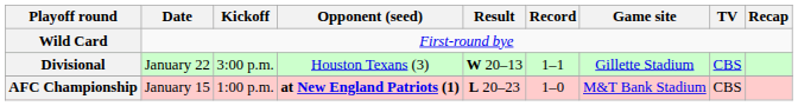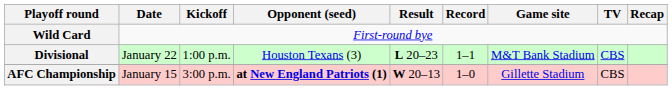Divisional | Kickoff: 3:00 p.m. -> 1:00 p.m.
Divisional | Result: W 20–13 -> L 20–23
Divisional | Game site: Gillette Stadium -> M&T Bank Stadium
AFC Championship | Kickoff: 1:00 p.m. -> 3:00 p.m.
AFC Championship | Result: L 20–23 -> W 20–13
AFC Championship | Game site: M&T Bank Stadium -> Gillette Stadium
